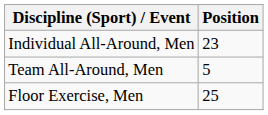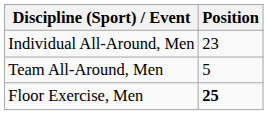Floor Exercise, Men | Position: normal -> bold
